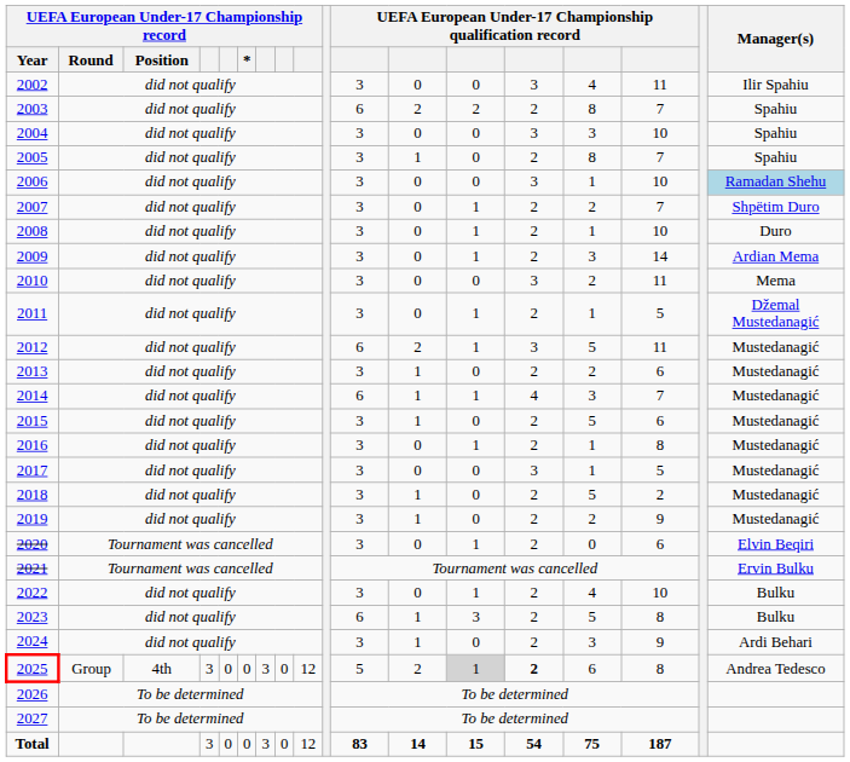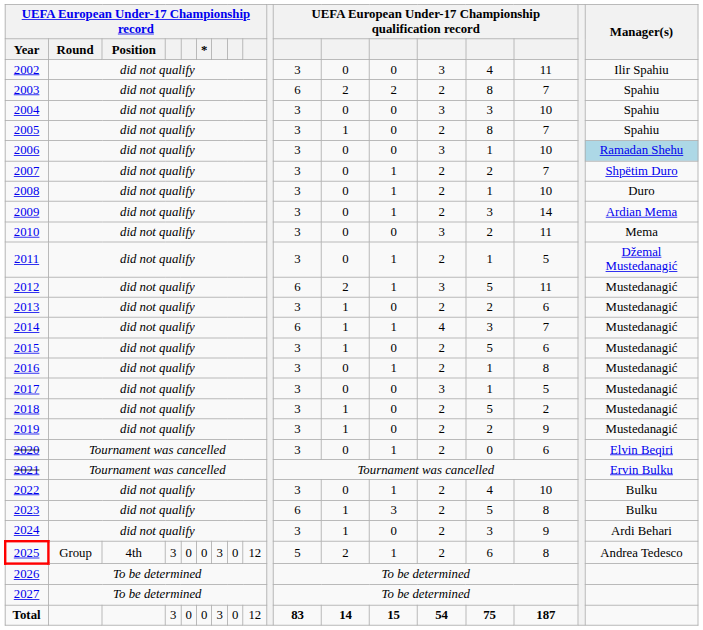2025 | column 13: lightgrey background -> no background
2025 | column 14: bold -> normal
